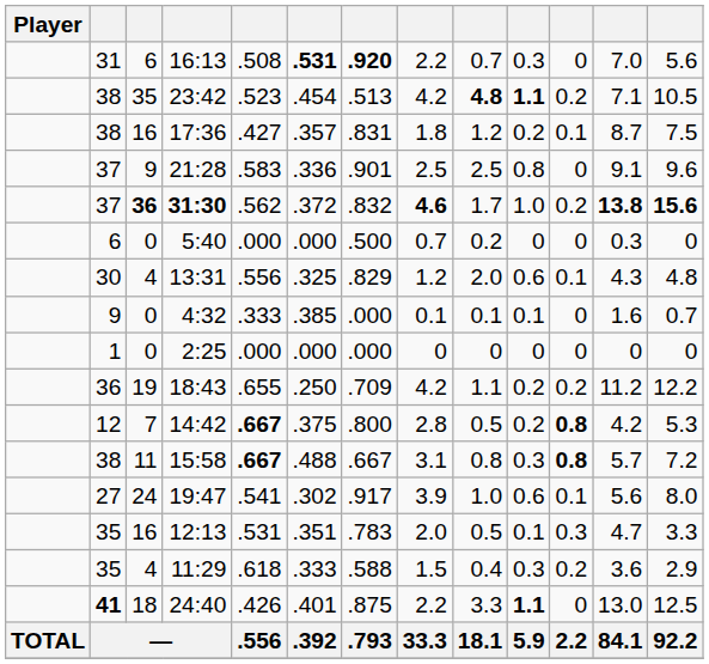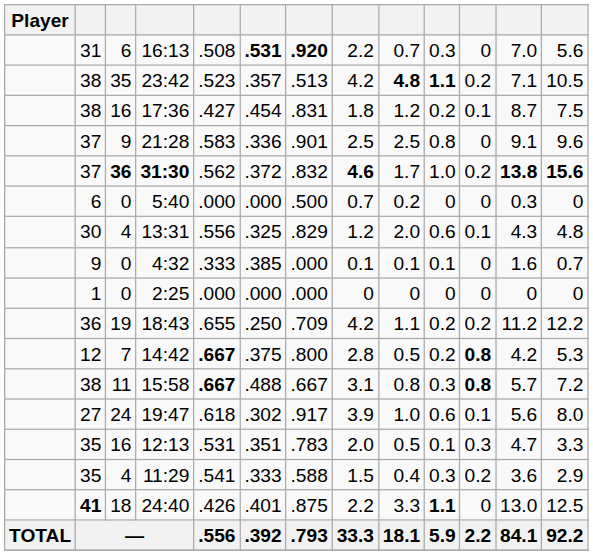23:42 | column 6: .454 -> .357
17:36 | column 6: .357 -> .454
19:47 | column 5: .541 -> .618
11:29 | column 5: .618 -> .541
